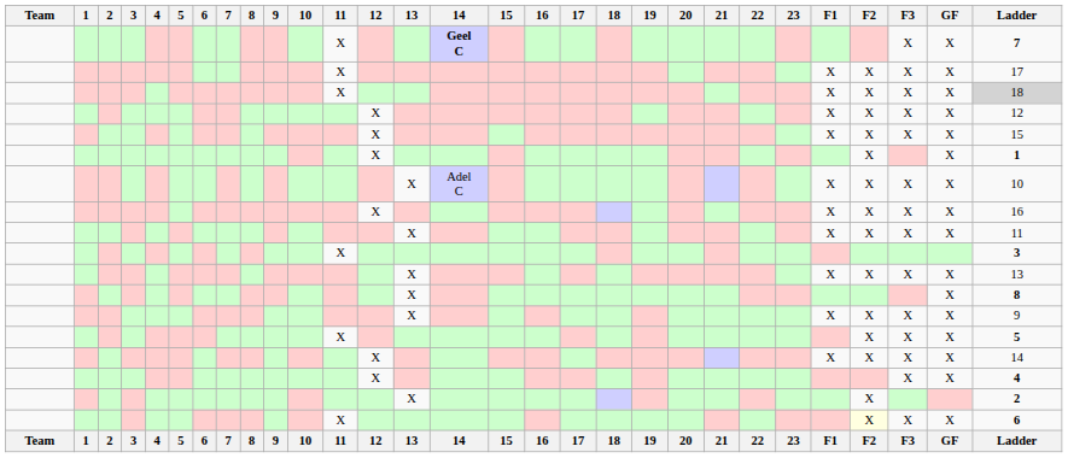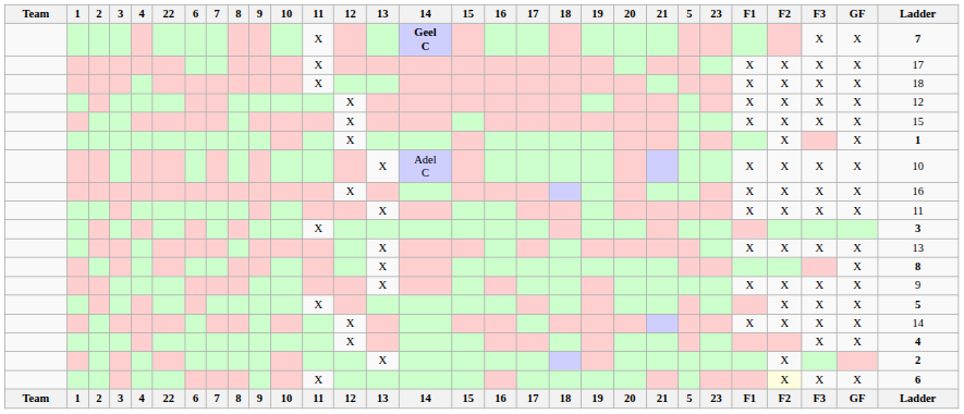columns swapped: 5 <-> 22
row 4 | Ladder: lightgrey background -> no background
